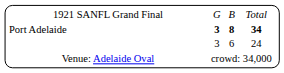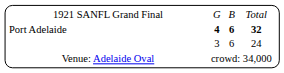Port Adelaide | column 2: 3 -> 4
Port Adelaide | column 3: 8 -> 6
Port Adelaide | column 4: 34 -> 32
